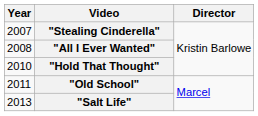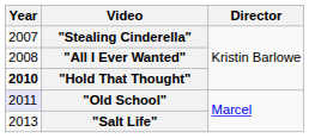"Hold That Thought" | Year: normal -> bold
"Old School" | Year: no background -> lavender background
